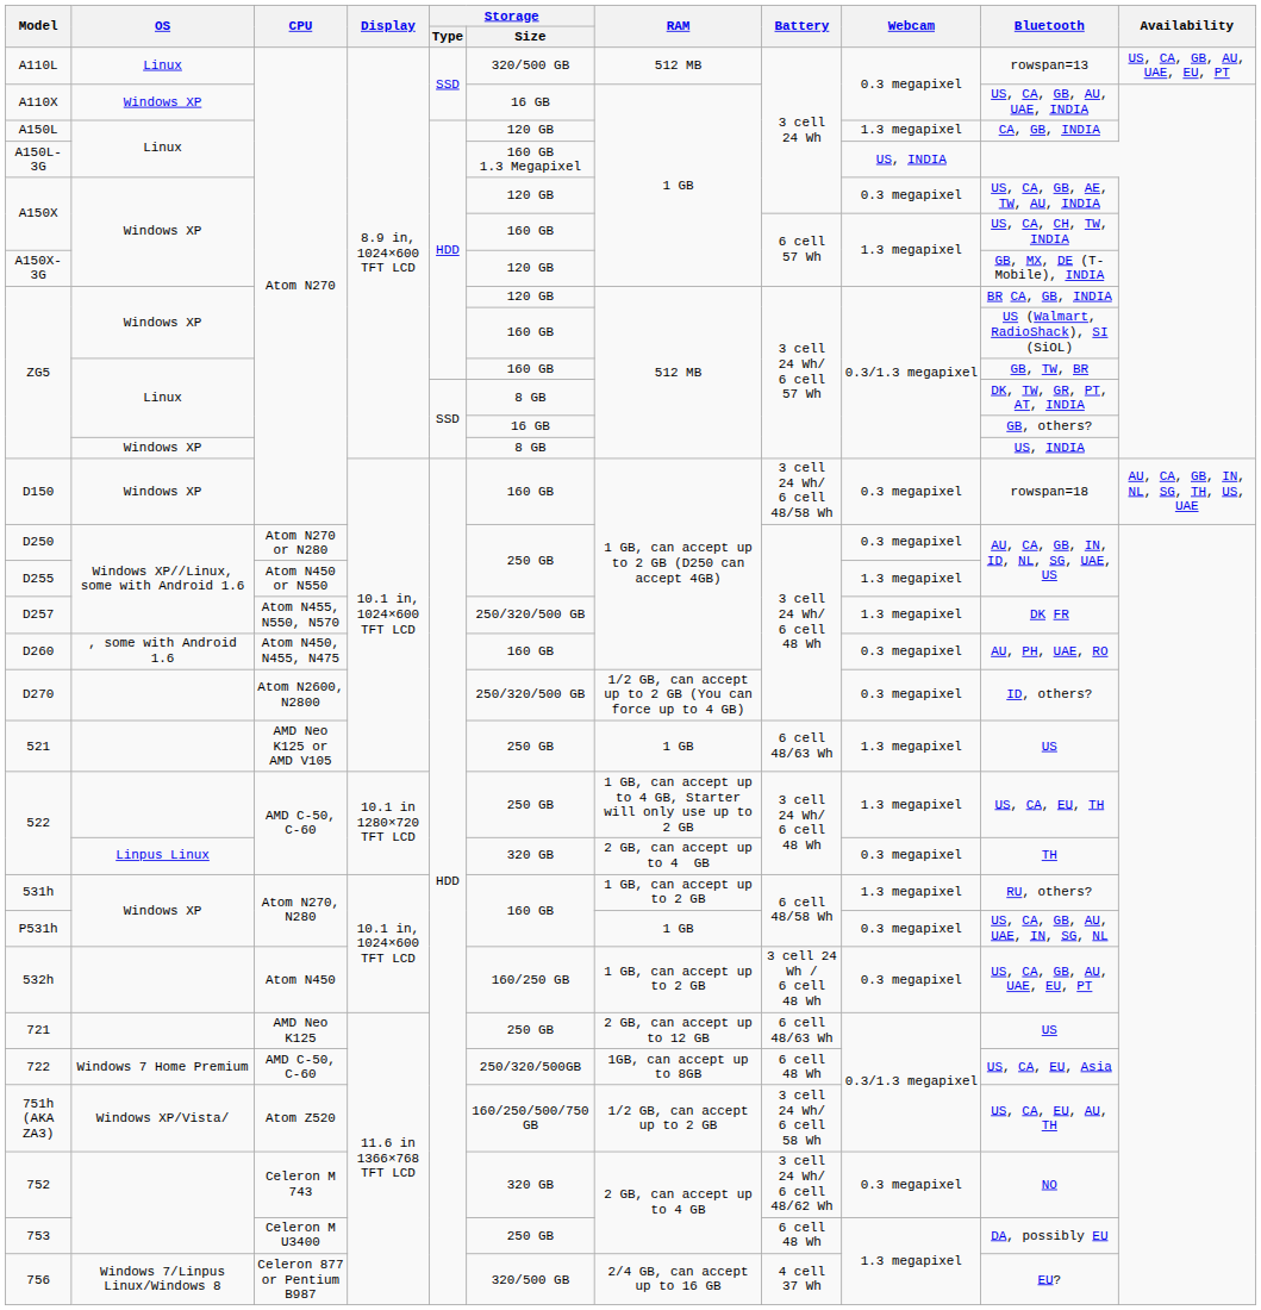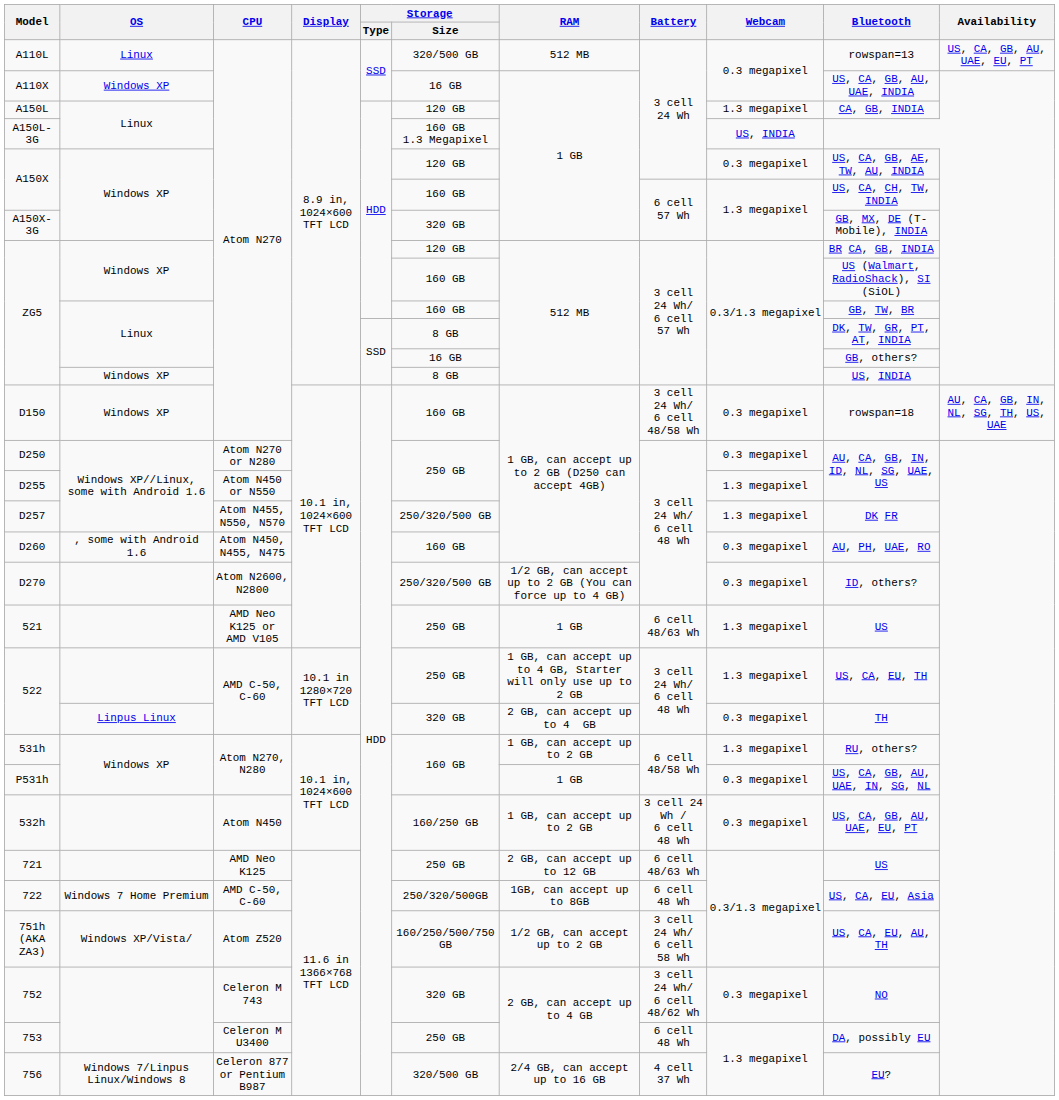A150X-3G | Storage / Size: 120 GB -> 320 GB
